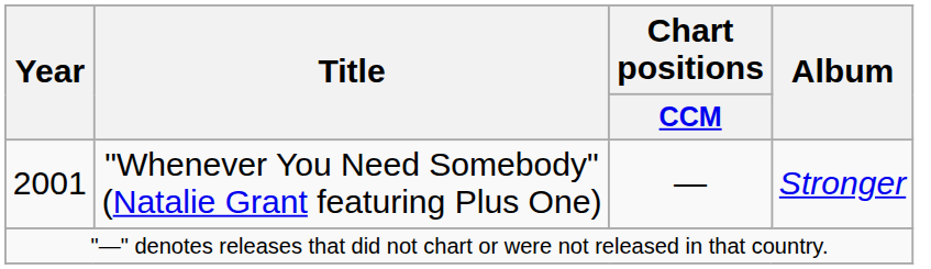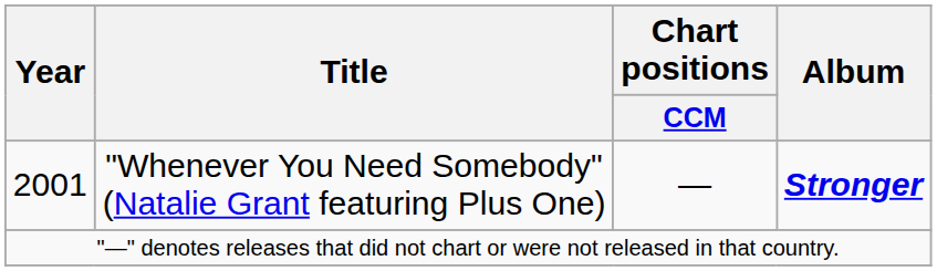2001 | Album: normal -> bold
